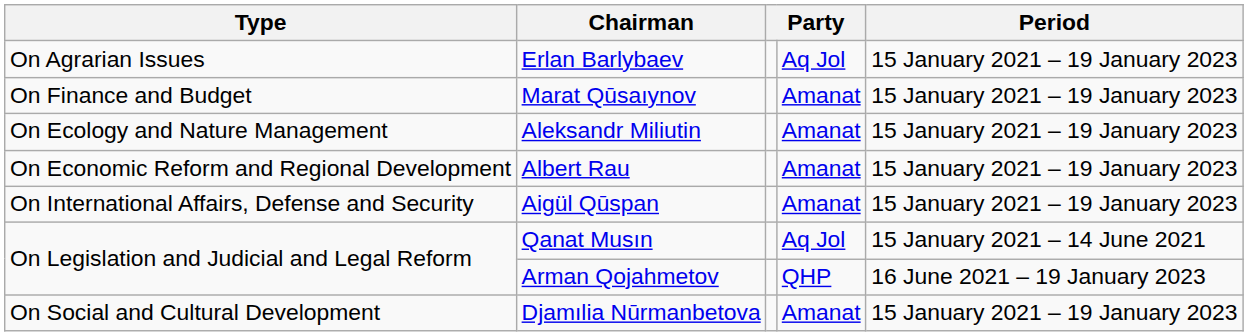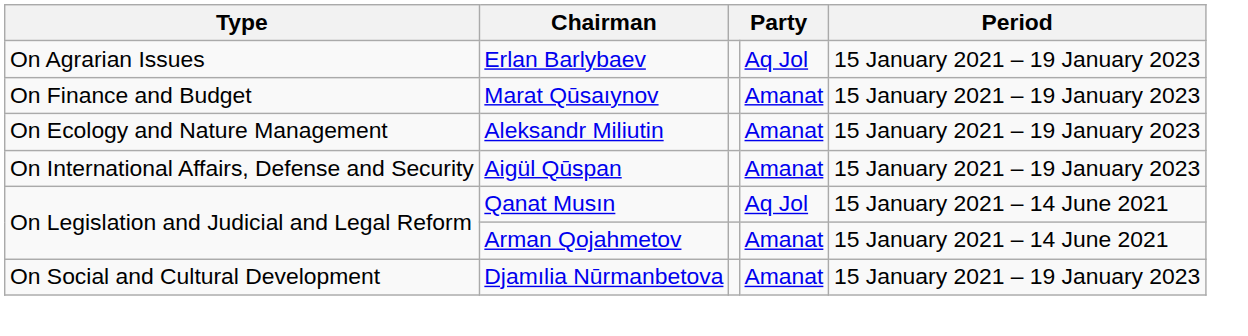- row: On Economic Reform and Regional Development | Albert Rau | Amanat | 15 January 2021 – 19 January 2023
Arman Qojahmetov | column 4: QHP -> Amanat
Arman Qojahmetov | Period: 16 June 2021 – 19 January 2023 -> 15 January 2021 – 14 June 2021
